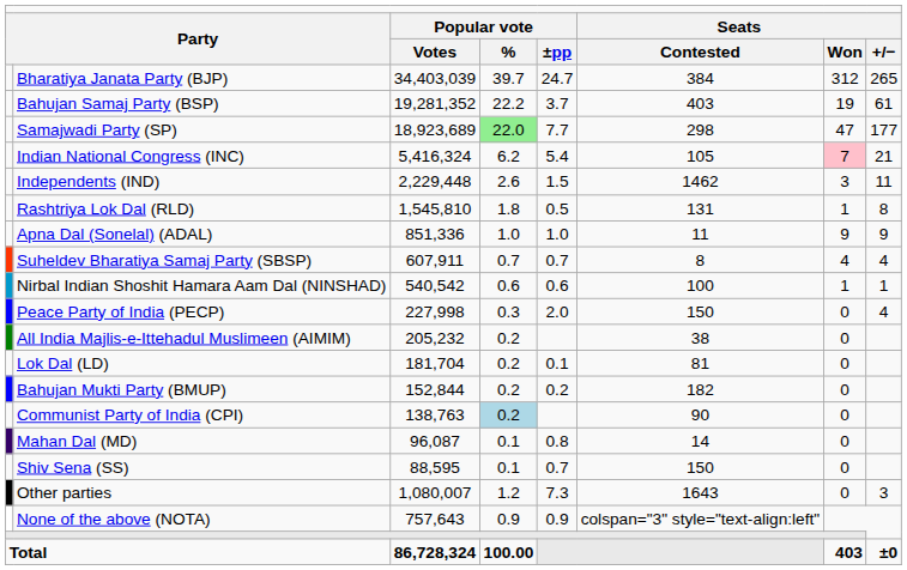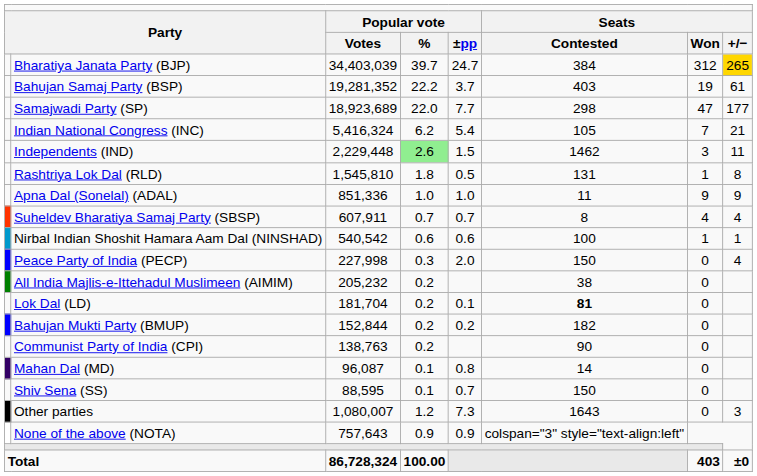Bharatiya Janata Party (BJP) | column 8: no background -> gold background
Samajwadi Party (SP) | column 4: lightgreen background -> no background
Indian National Congress (INC) | column 7: pink background -> no background
Independents (IND) | column 4: no background -> lightgreen background
Lok Dal (LD) | column 6: normal -> bold
Communist Party of India (CPI) | column 4: lightblue background -> no background
